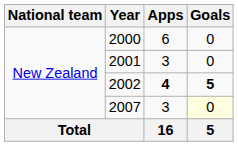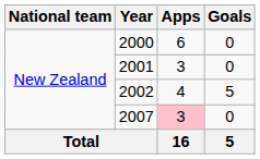2002 | Apps: bold -> normal
2002 | Goals: bold -> normal
2007 | Apps: no background -> pink background
2007 | Goals: lightyellow background -> no background
